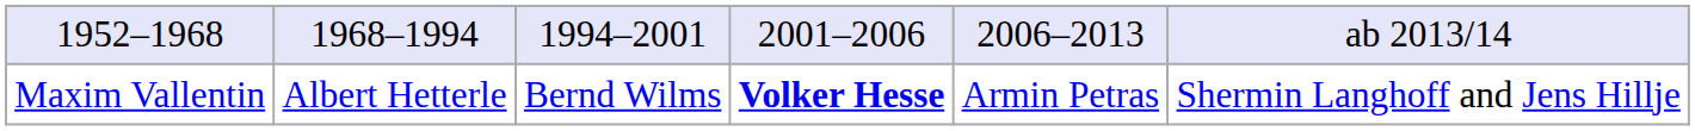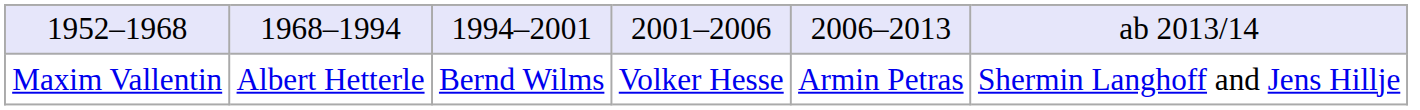Maxim Vallentin | column 4: bold -> normal
